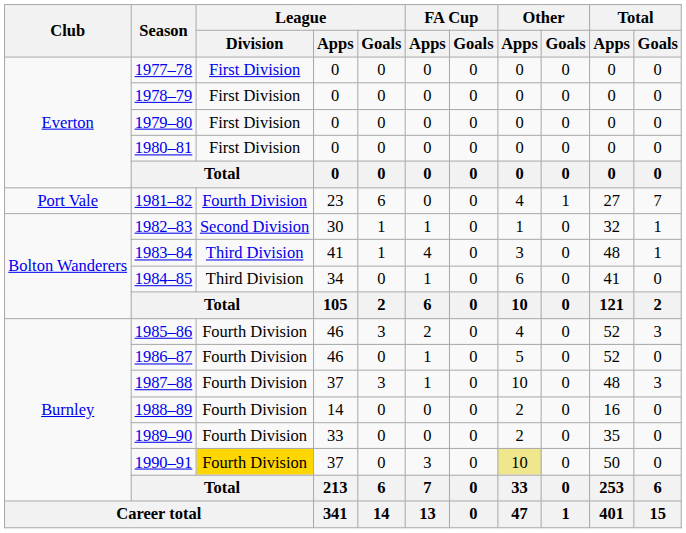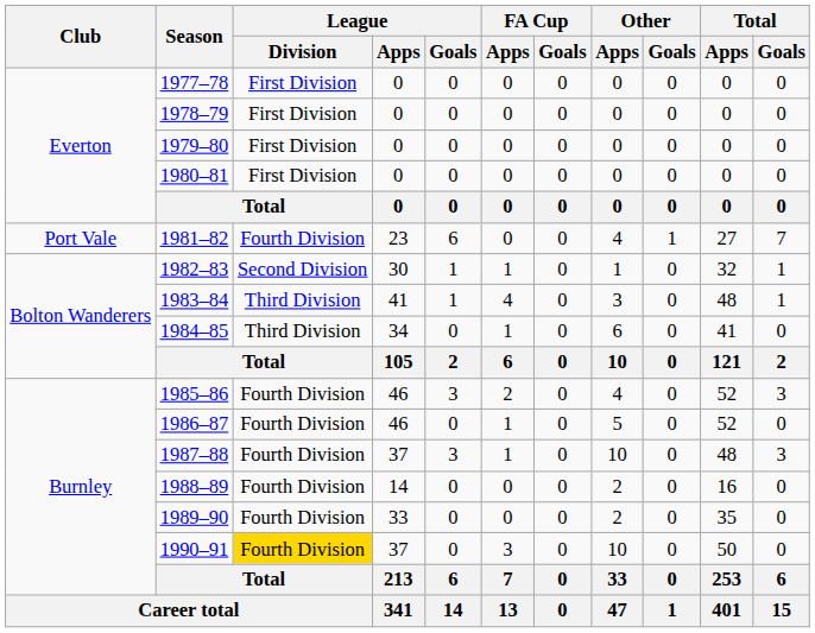1990–91 | Other / Apps: khaki background -> no background
